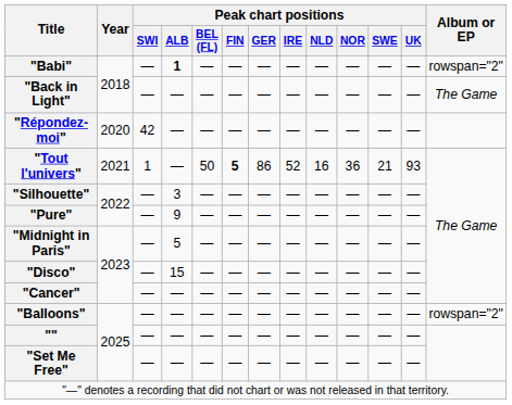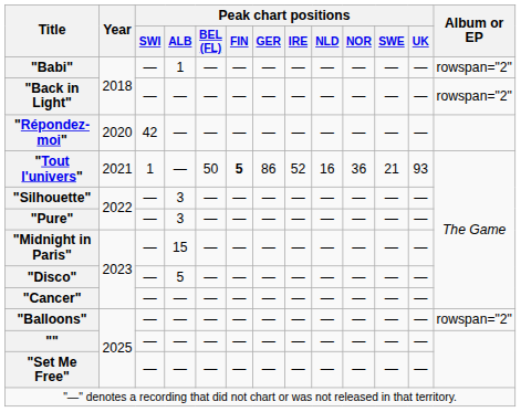"Babi" | Peak chart positions / ALB: bold -> normal
"Back in Light" | Album or EP: The Game -> rowspan="2"
"Pure" | Peak chart positions / ALB: 9 -> 3
"Midnight in Paris" | Peak chart positions / ALB: 5 -> 15
"Disco" | Peak chart positions / ALB: 15 -> 5
